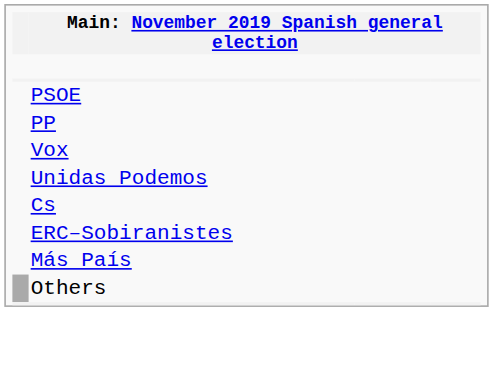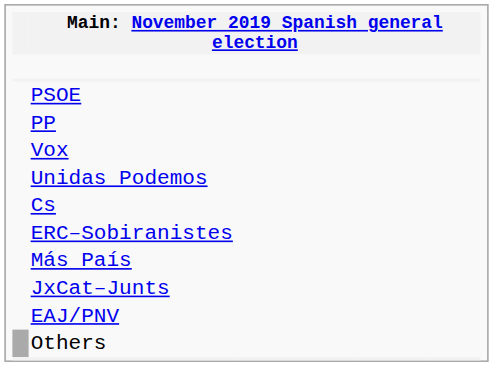+ row: JxCat–Junts
+ row: EAJ/PNV
